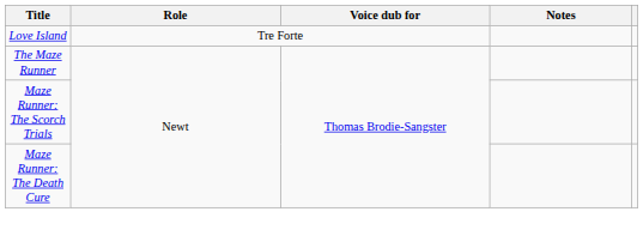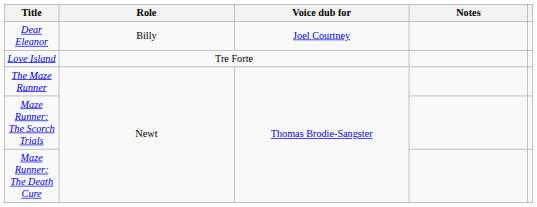+ row: Dear Eleanor | Billy | Joel Courtney
